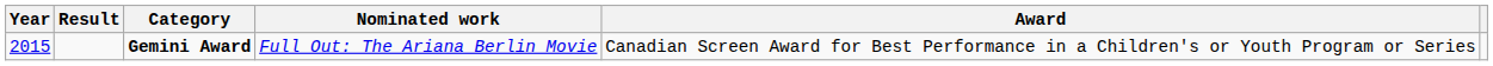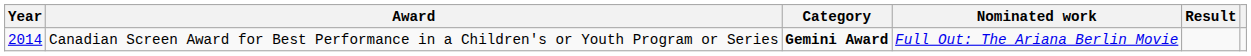columns swapped: Award <-> Result
row 2 | Year: 2015 -> 2014
